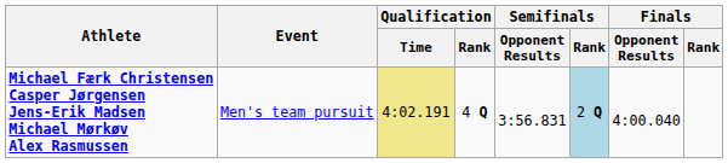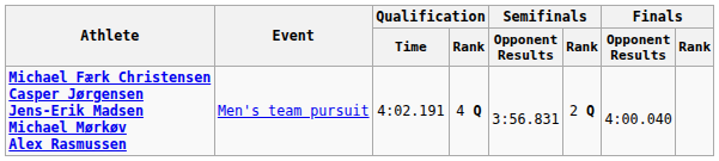row 3 | Qualification / Time: khaki background -> no background
row 3 | Semifinals / Rank: lightblue background -> no background
